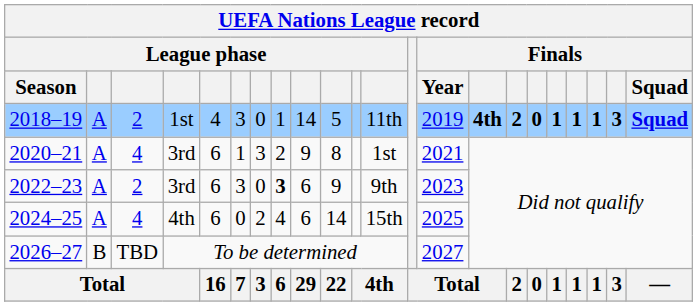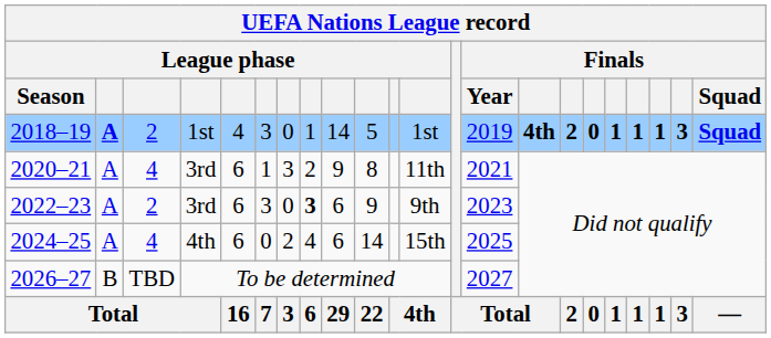2018–19 | column 2: normal -> bold
2018–19 | column 12: 11th -> 1st
2020–21 | column 12: 1st -> 11th
